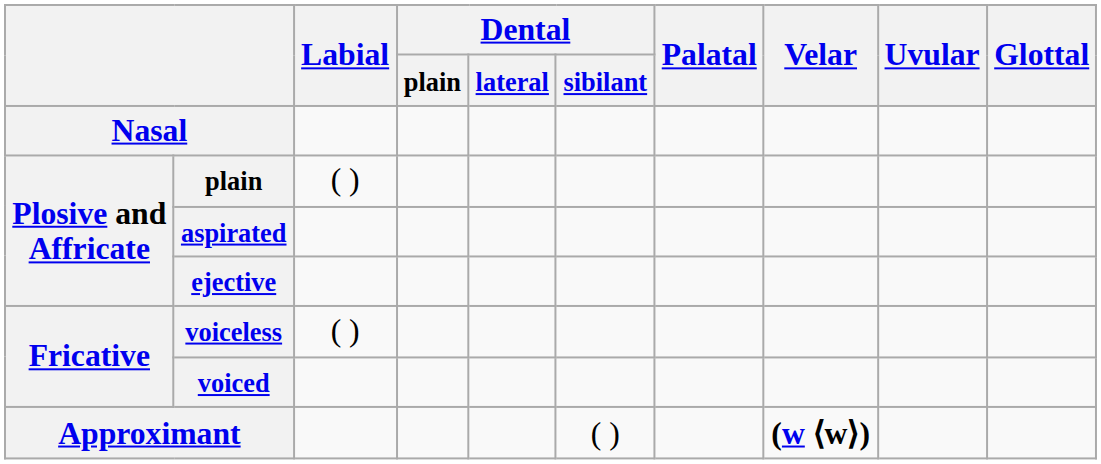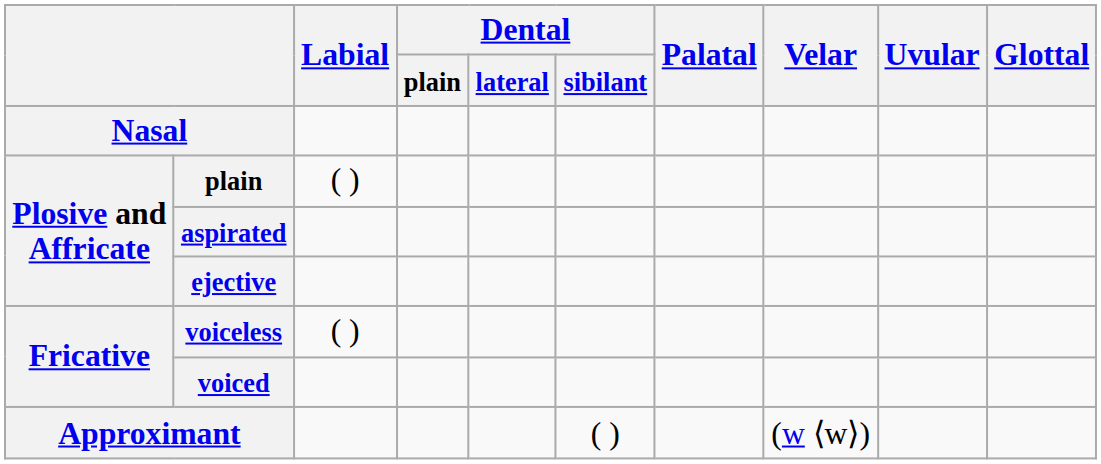Approximant | Velar: bold -> normal
